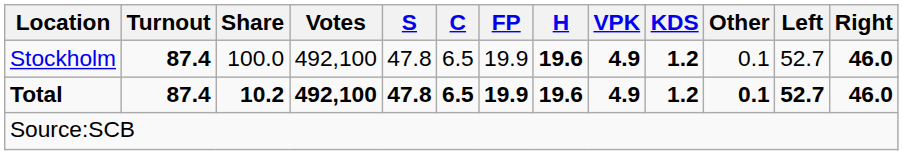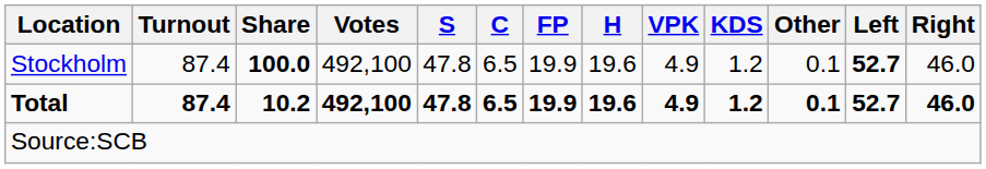Stockholm | Turnout: bold -> normal
Stockholm | Share: normal -> bold
Stockholm | H: bold -> normal
Stockholm | VPK: bold -> normal
Stockholm | KDS: bold -> normal
Stockholm | Left: normal -> bold
Stockholm | Right: bold -> normal
